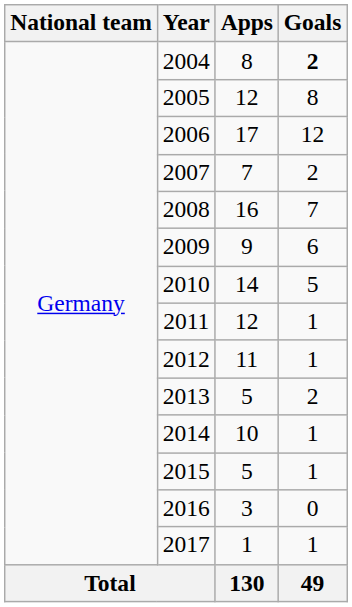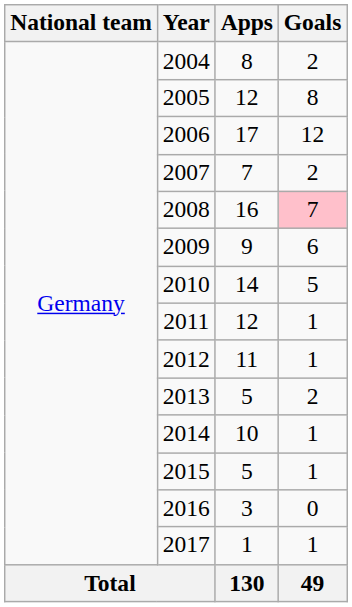2004 | Goals: bold -> normal
2008 | Goals: no background -> pink background
